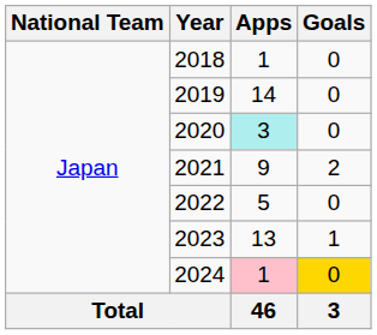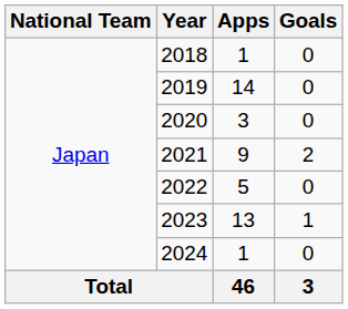2020 | Apps: paleturquoise background -> no background
2024 | Apps: pink background -> no background
2024 | Goals: gold background -> no background
